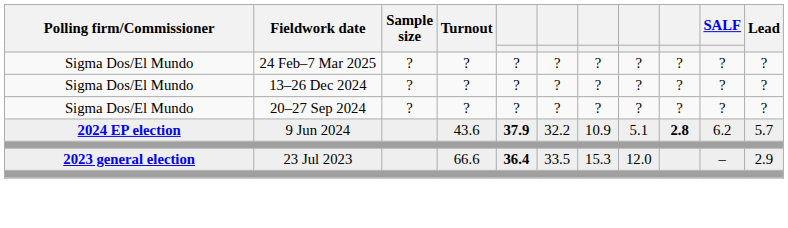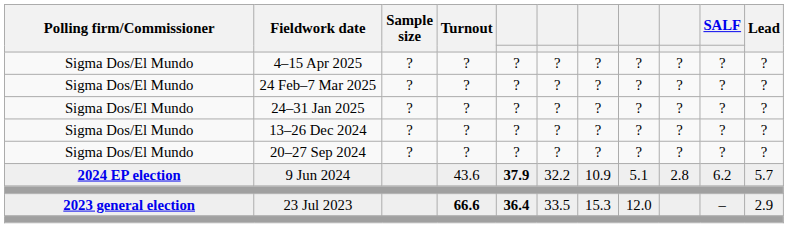+ row: Sigma Dos/El Mundo | 4–15 Apr 2025 | ? | ? | ? | ? | ? | ? | ? | ? | ?
+ row: Sigma Dos/El Mundo | 24–31 Jan 2025 | ? | ? | ? | ? | ? | ? | ? | ? | ?
9 Jun 2024 | column 9: bold -> normal
23 Jul 2023 | Turnout: normal -> bold
